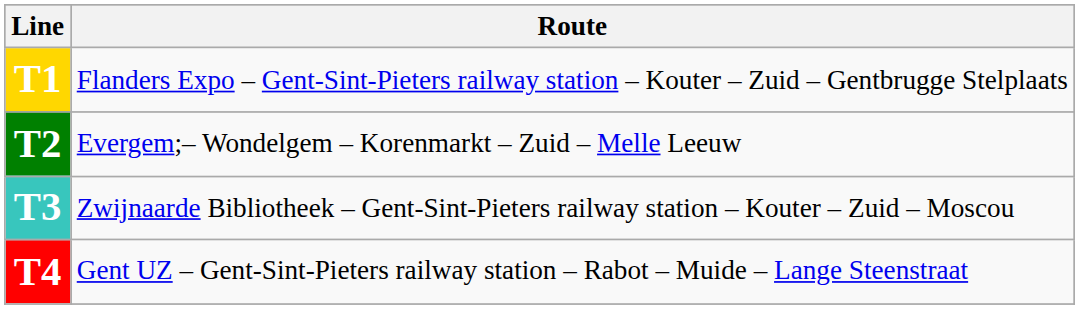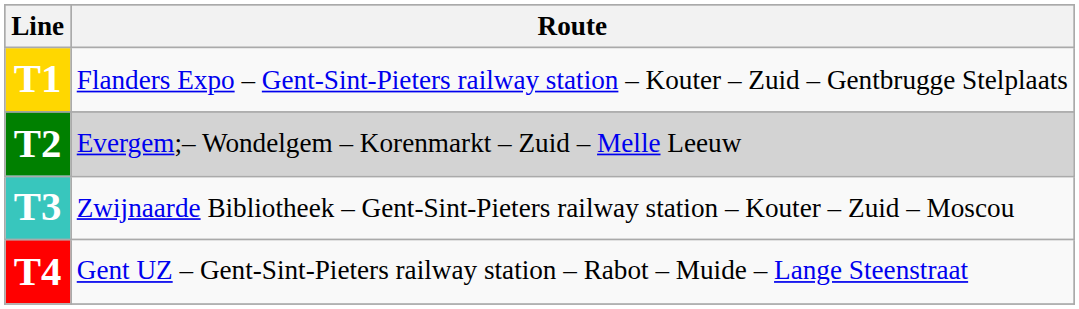Evergem;– Wondelgem – Korenmarkt – Zuid – Melle Leeuw | Route: no background -> lightgrey background
